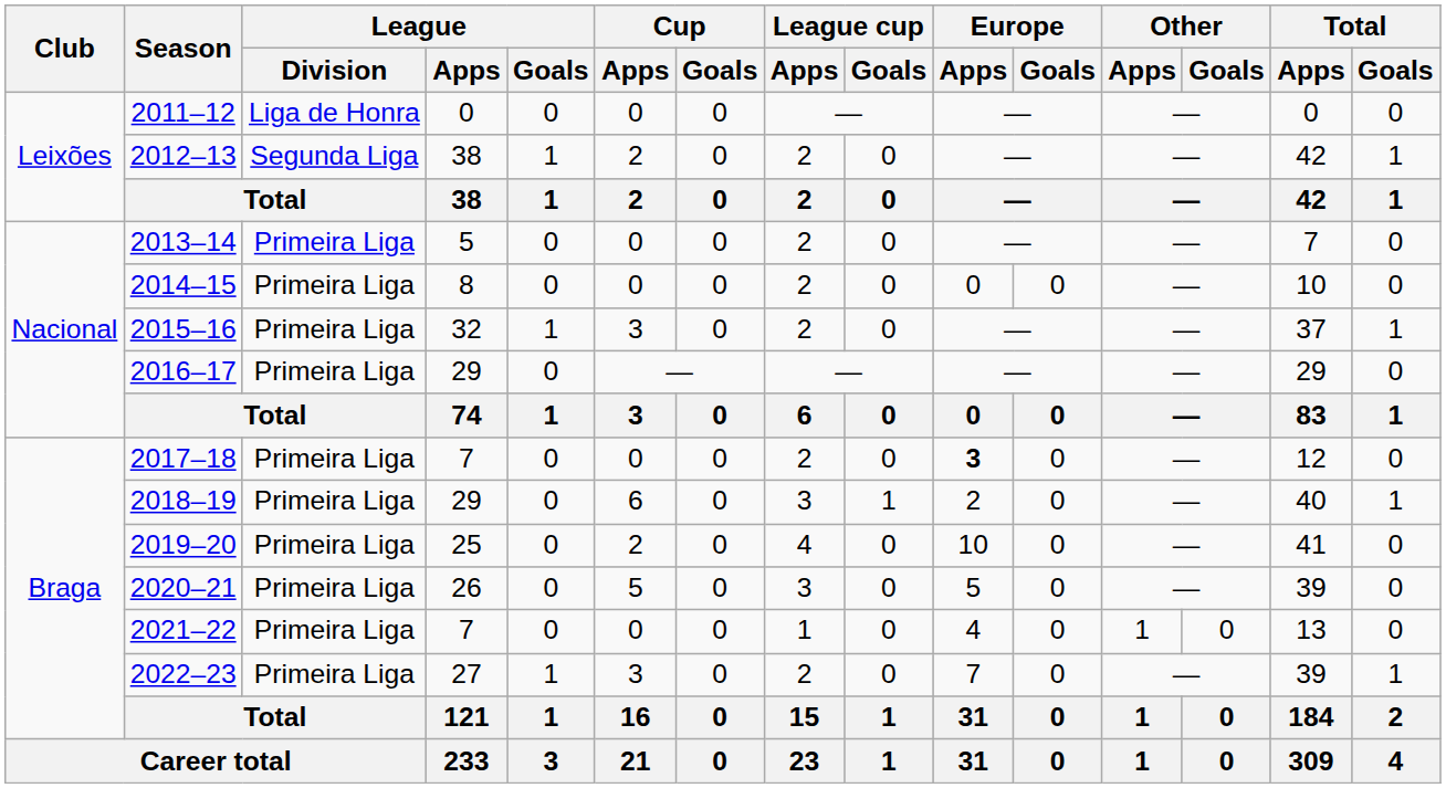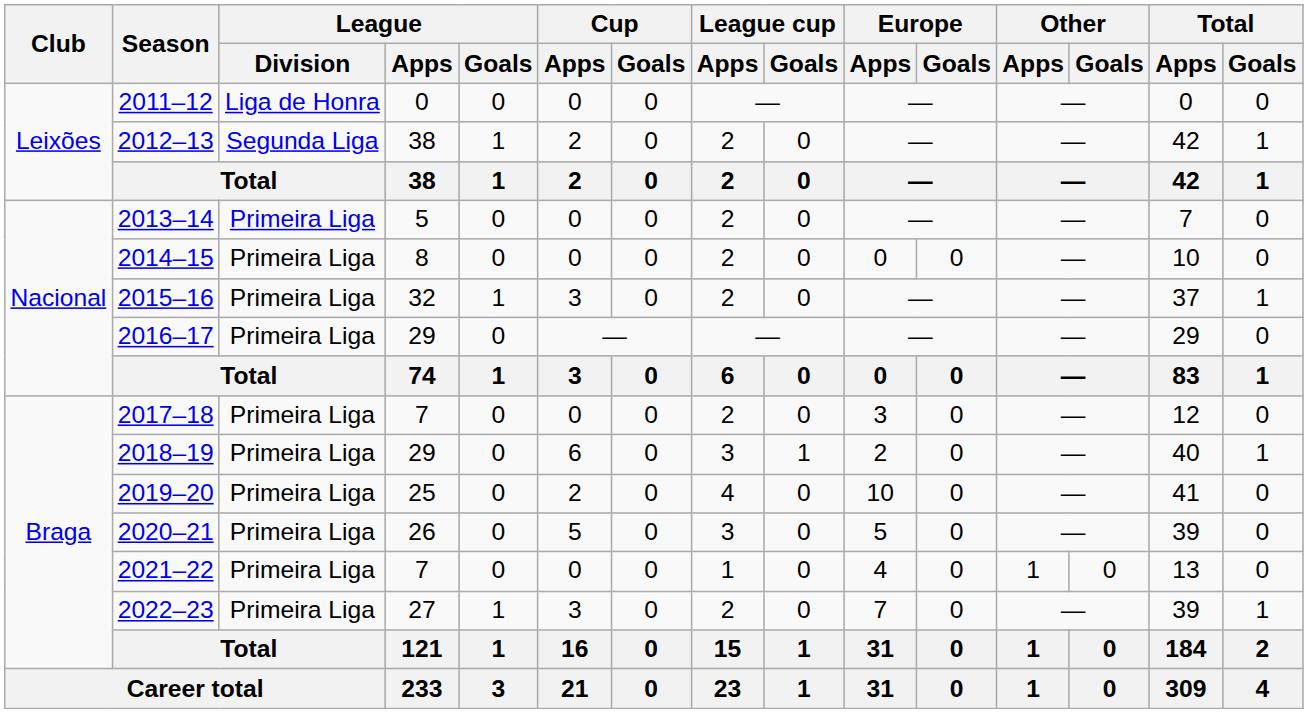2017–18 | Europe / Apps: bold -> normal
